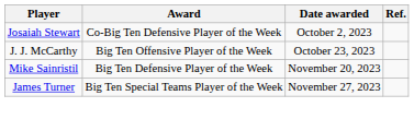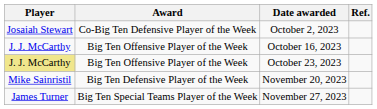+ row: J. J. McCarthy | Big Ten Offensive Player of the Week | October 16, 2023
October 23, 2023 | Player: no background -> khaki background
